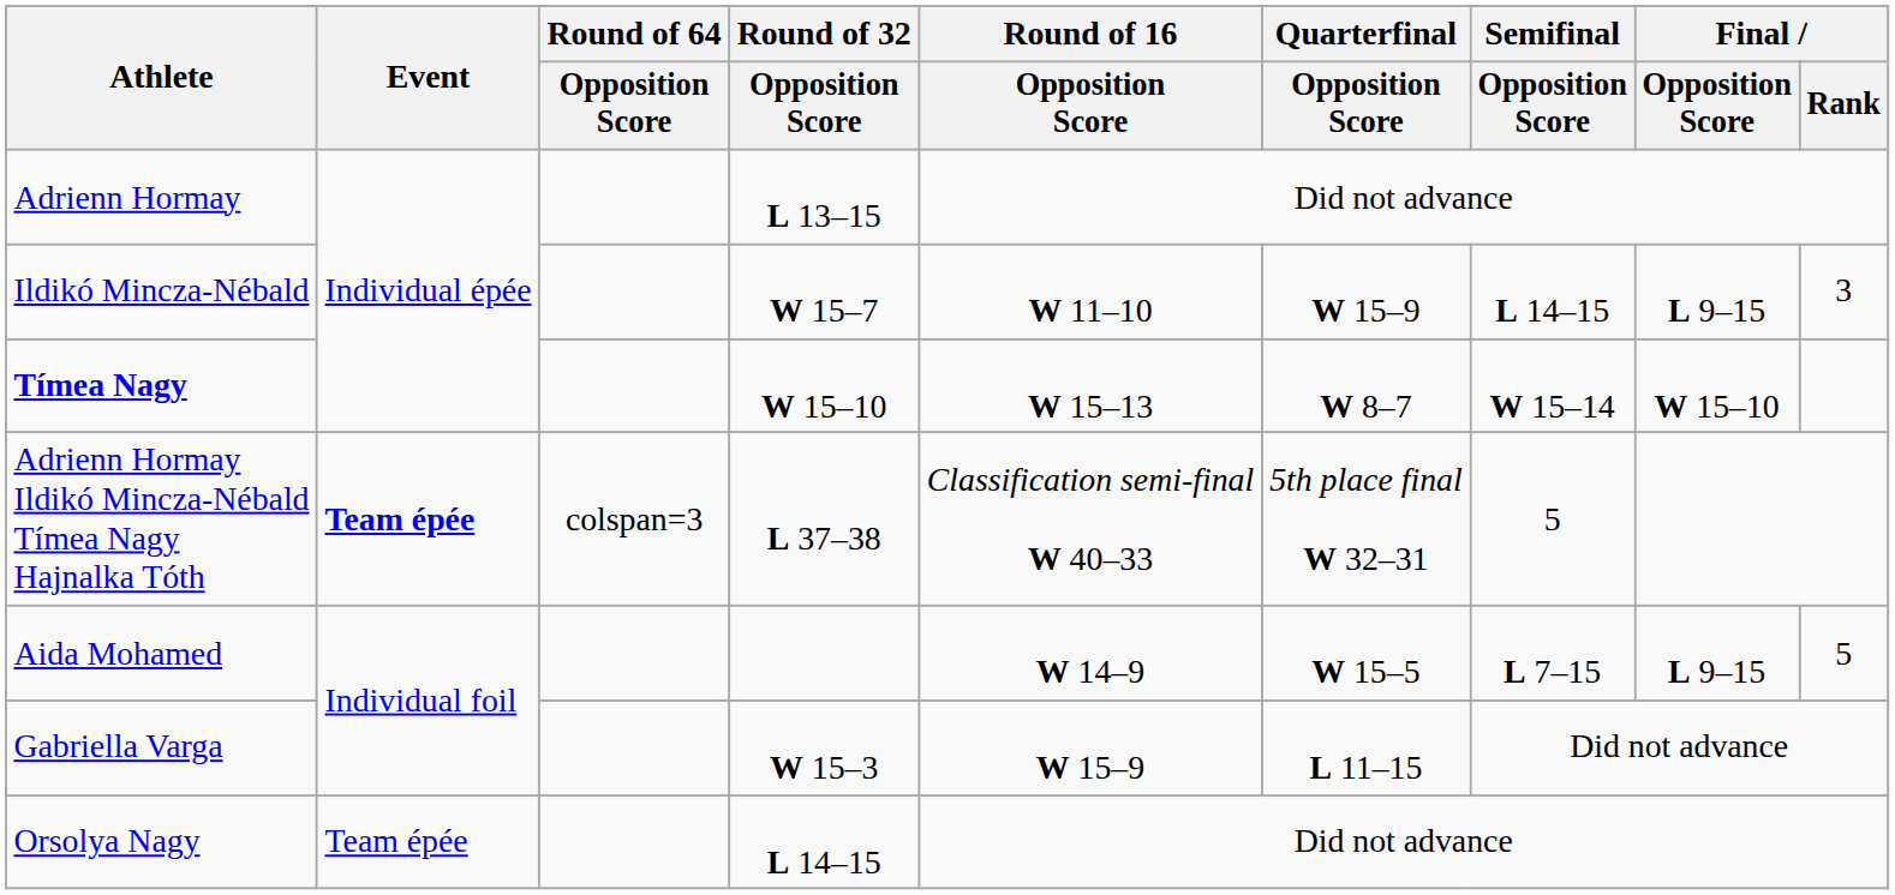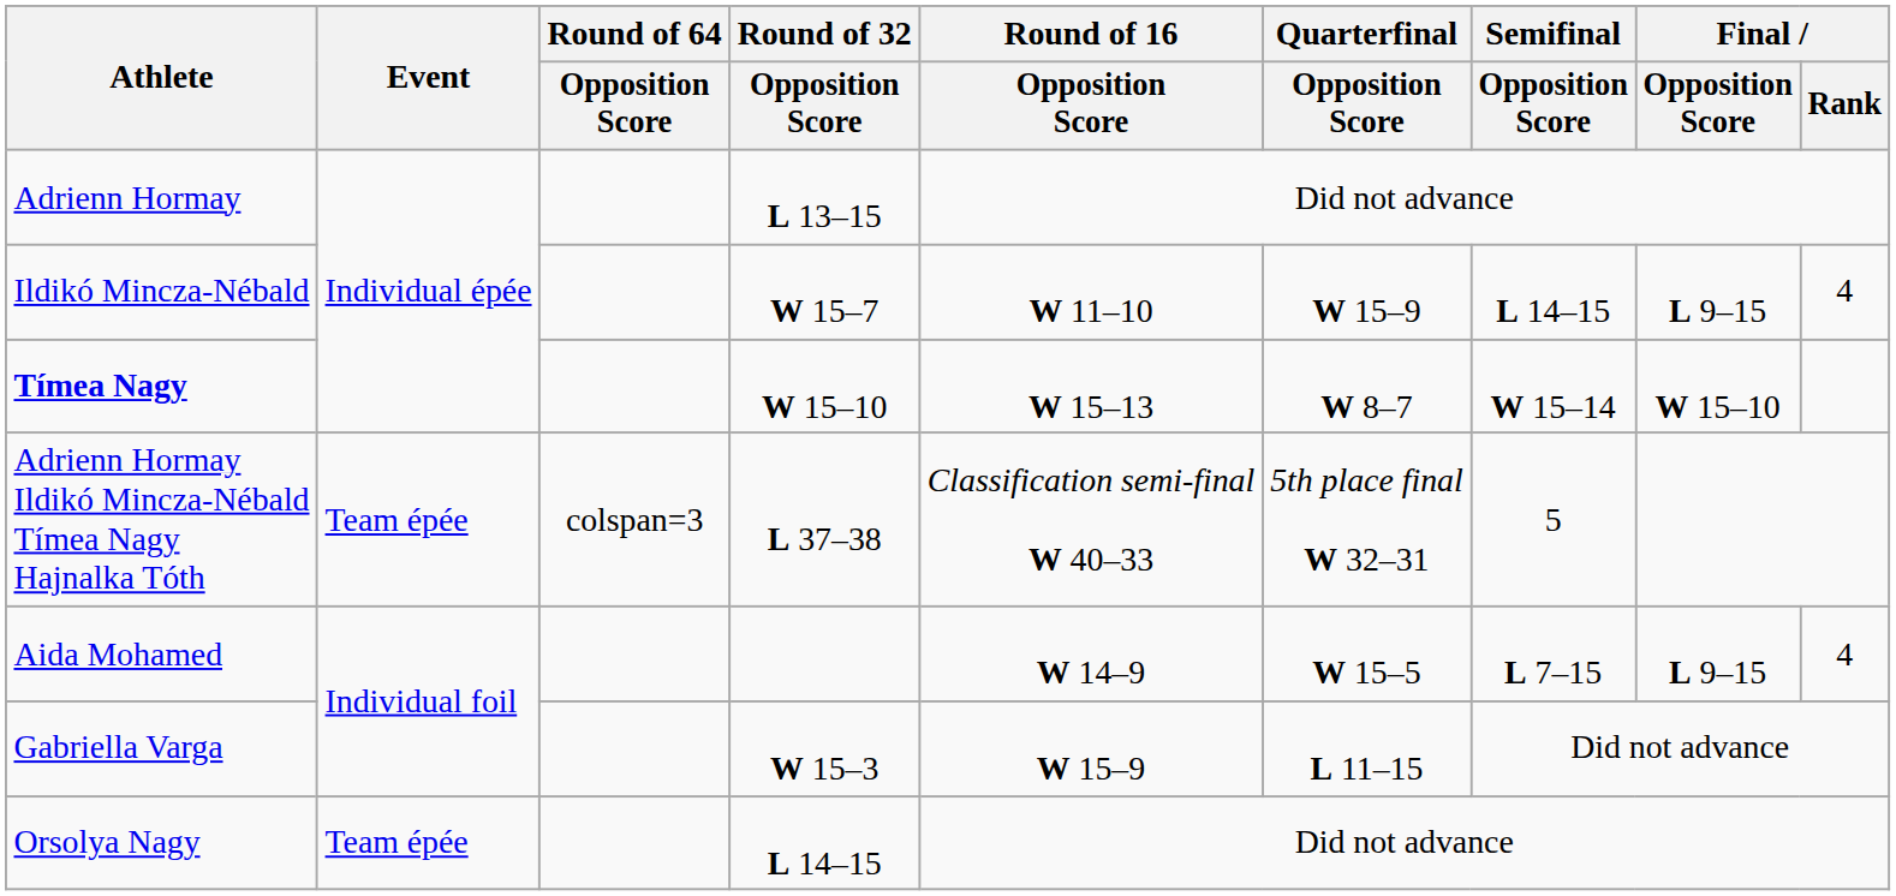Ildikó Mincza-Nébald | Final / Rank: 3 -> 4
Adrienn Hormay Ildikó Mincza-Nébald Tímea Nagy Hajnalka Tóth | Event: bold -> normal
Aida Mohamed | Final / Rank: 5 -> 4
